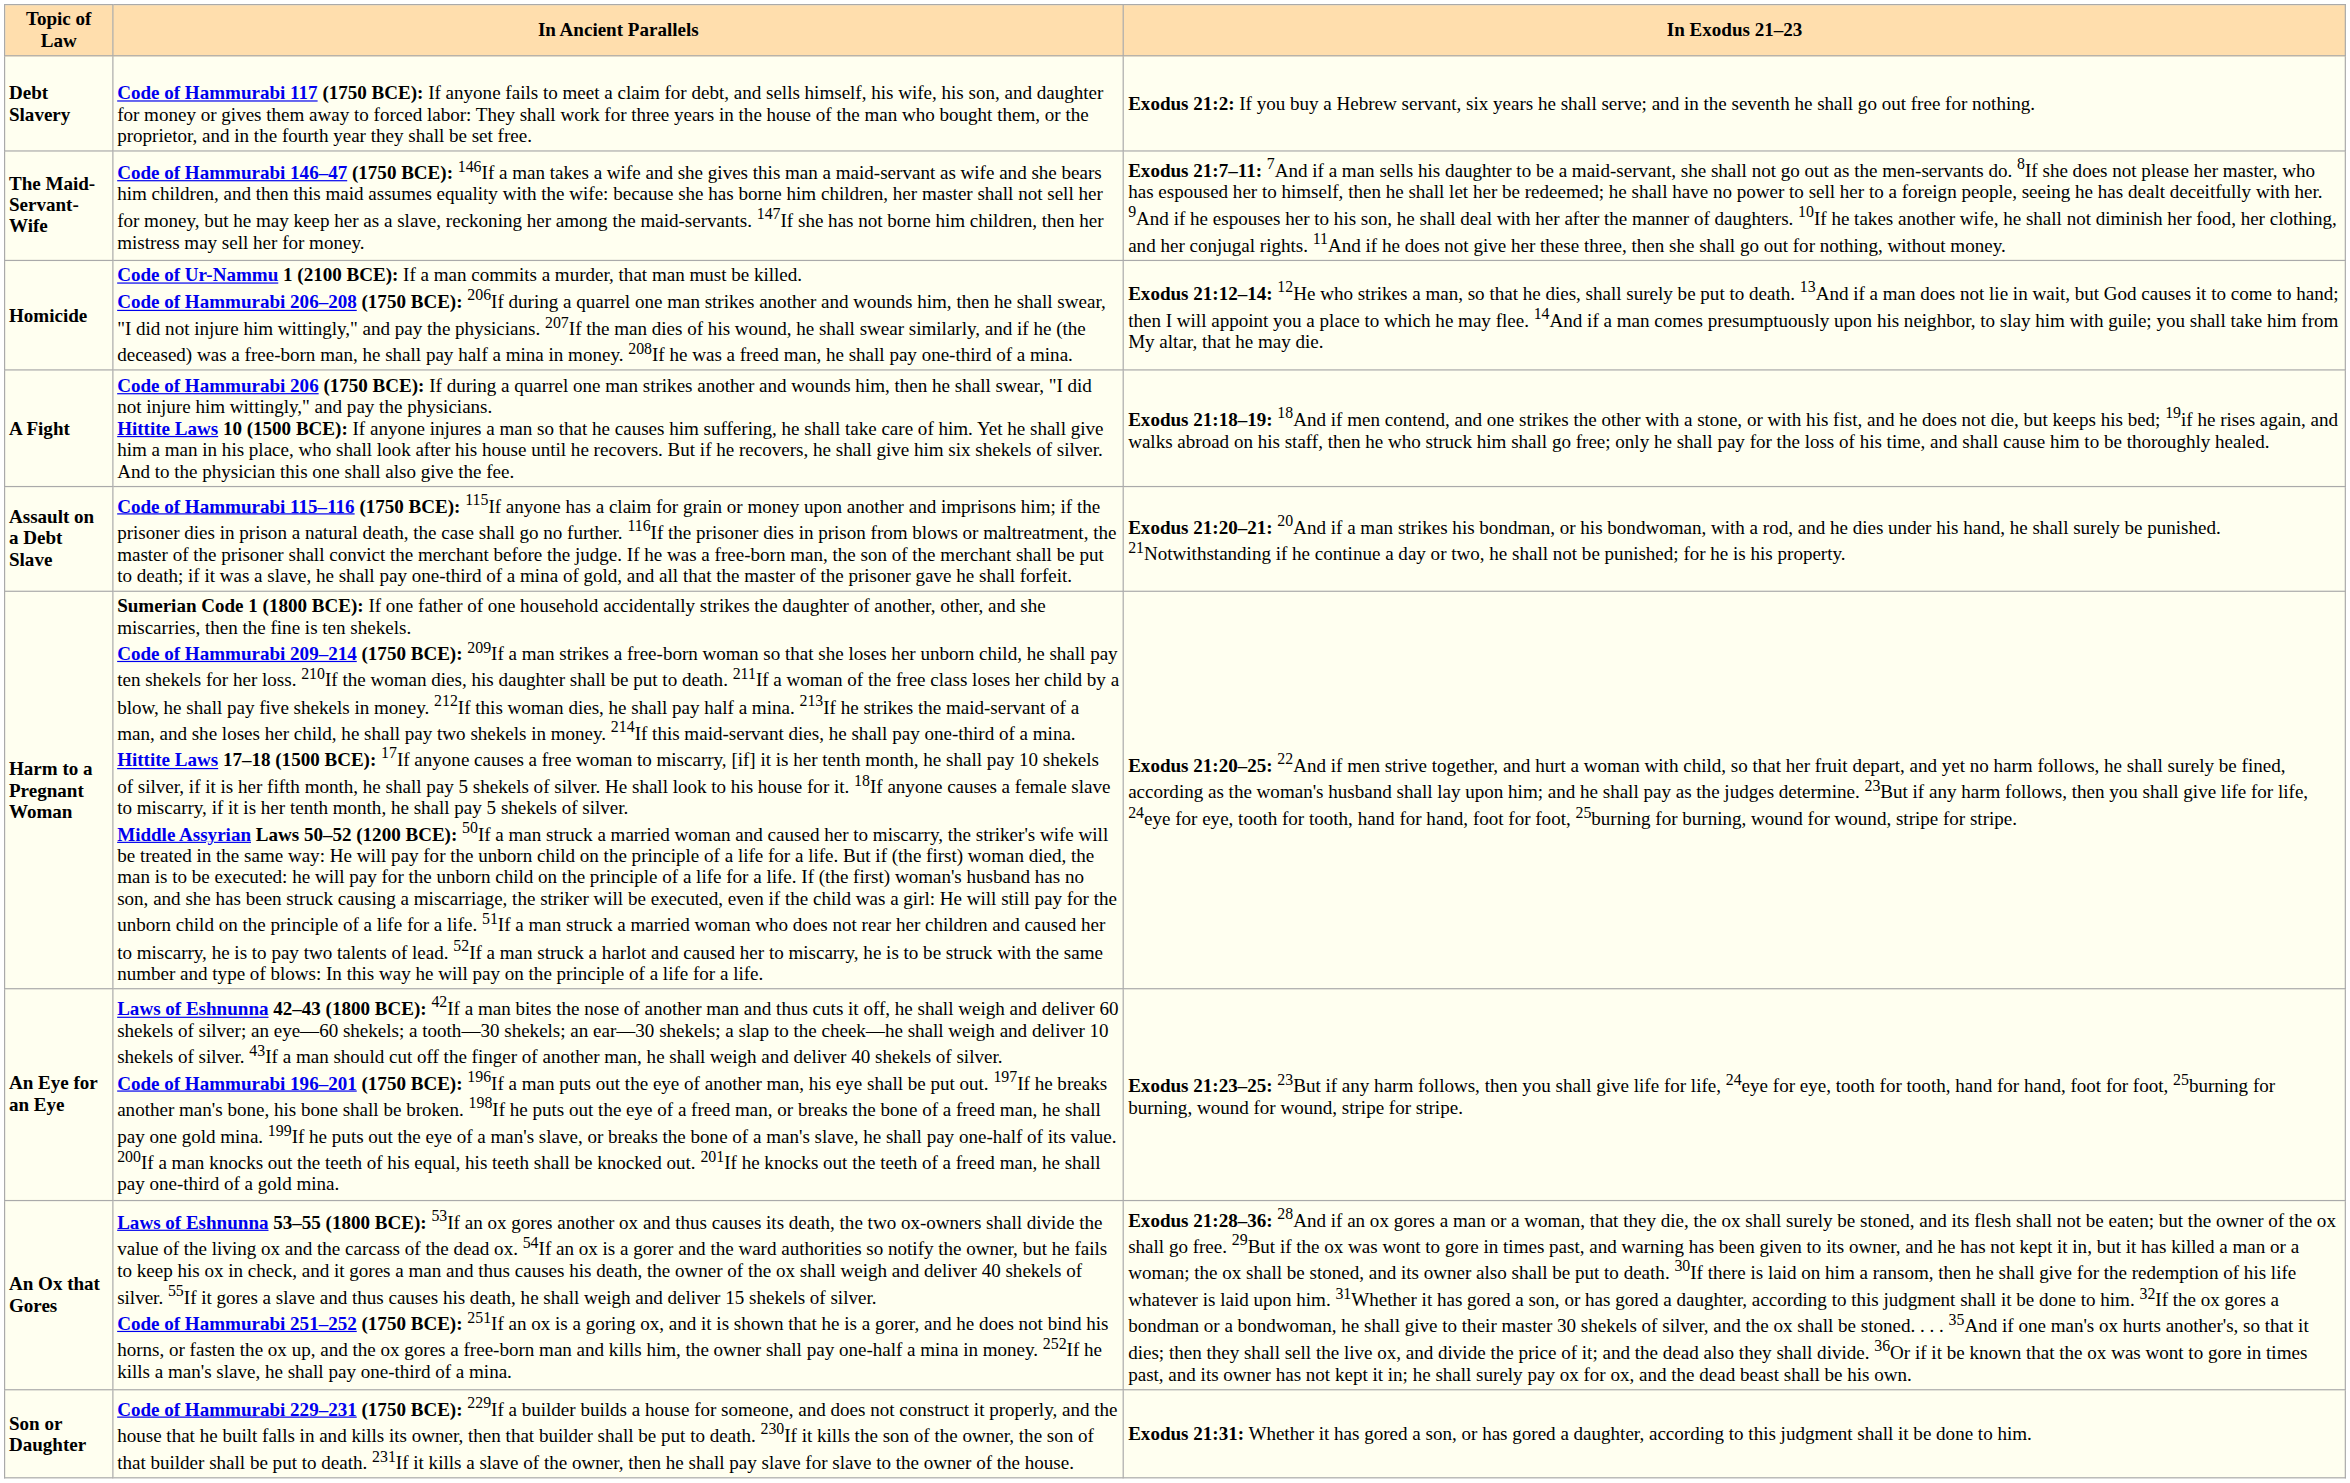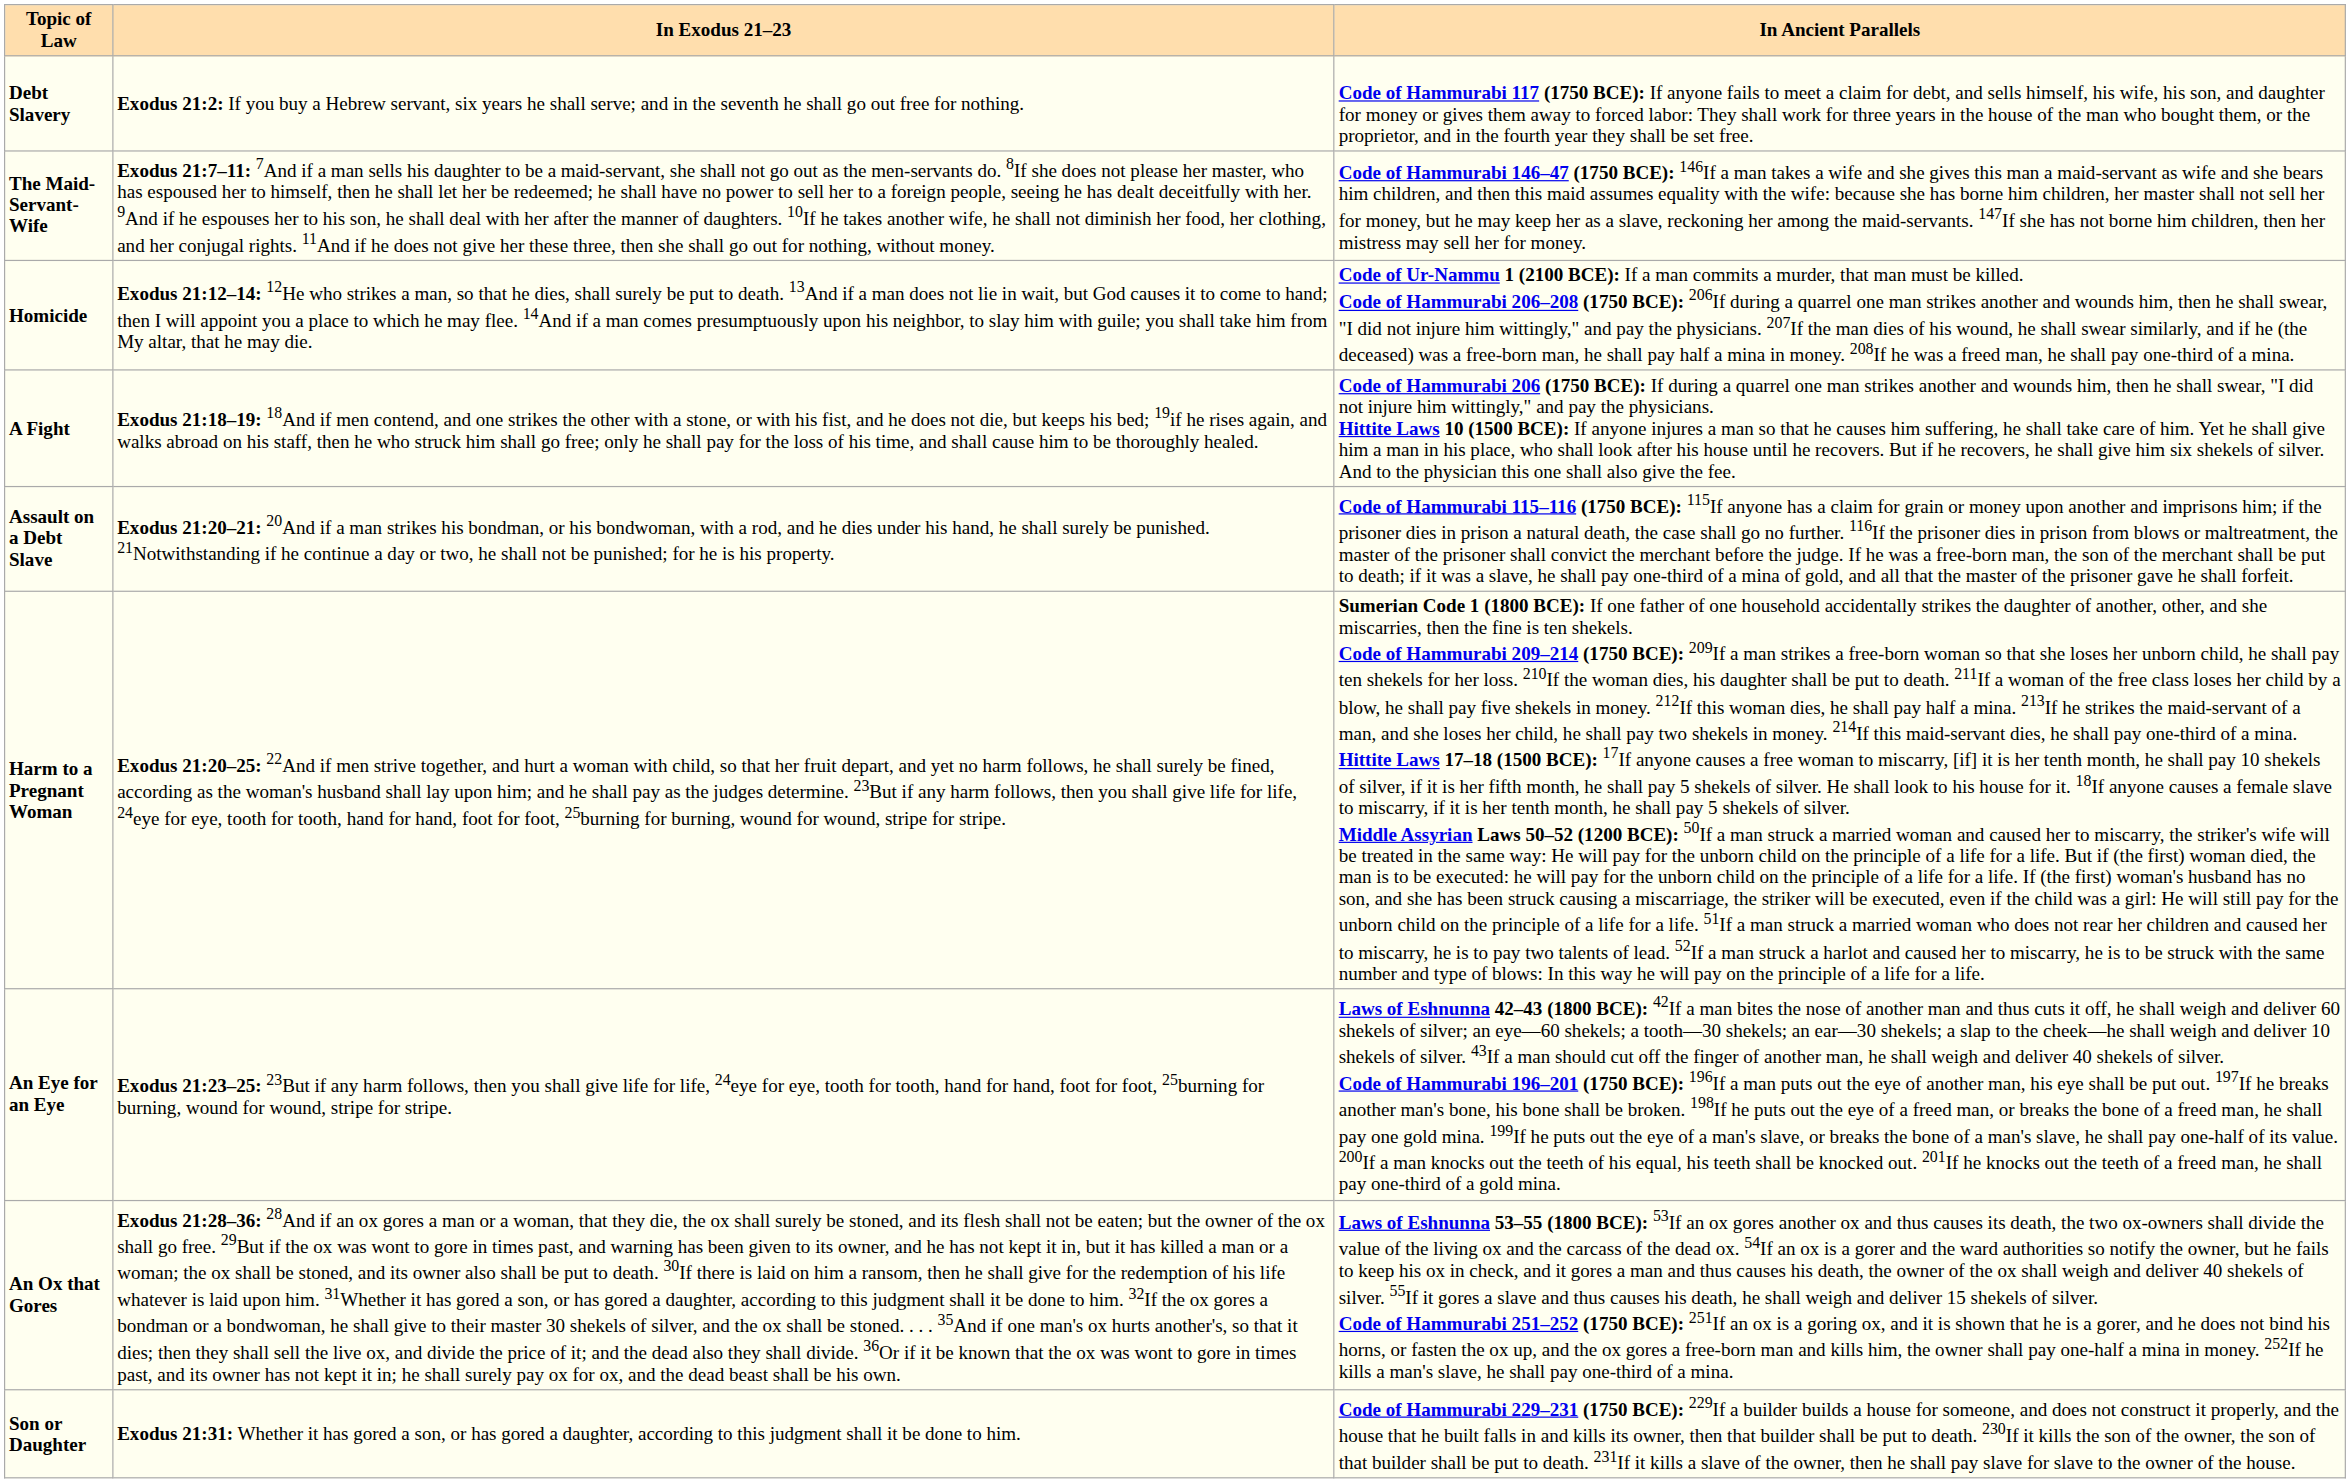columns swapped: In Exodus 21–23 <-> In Ancient Parallels
